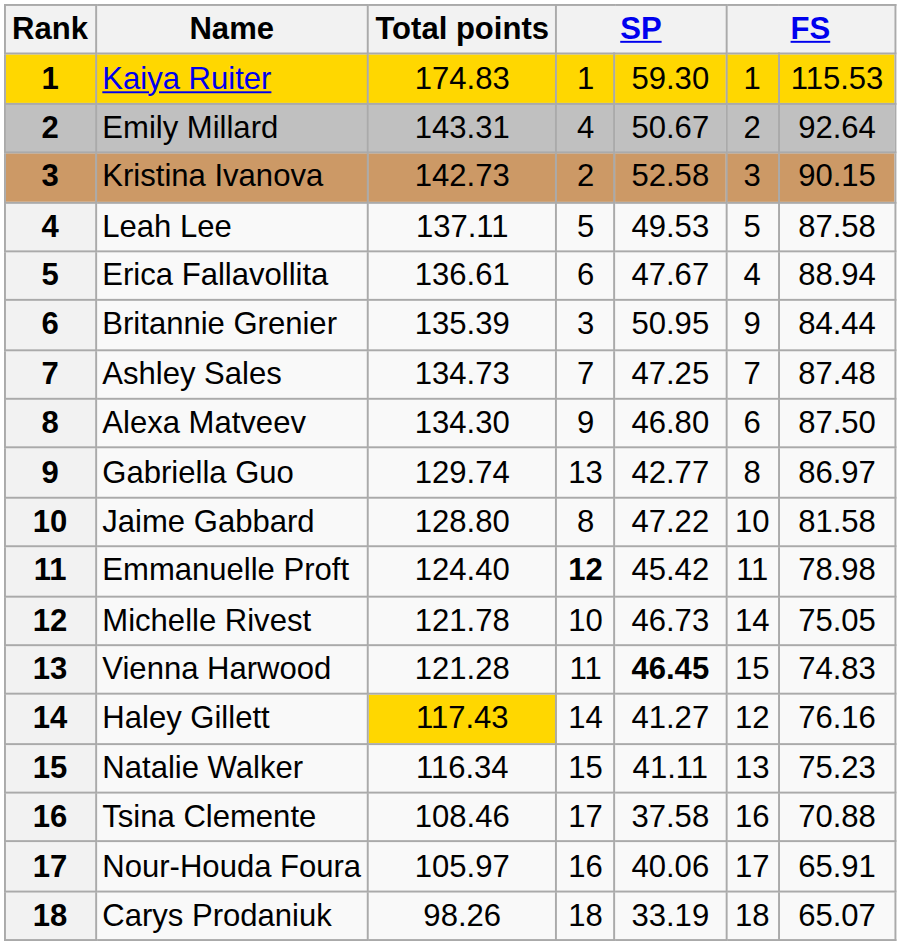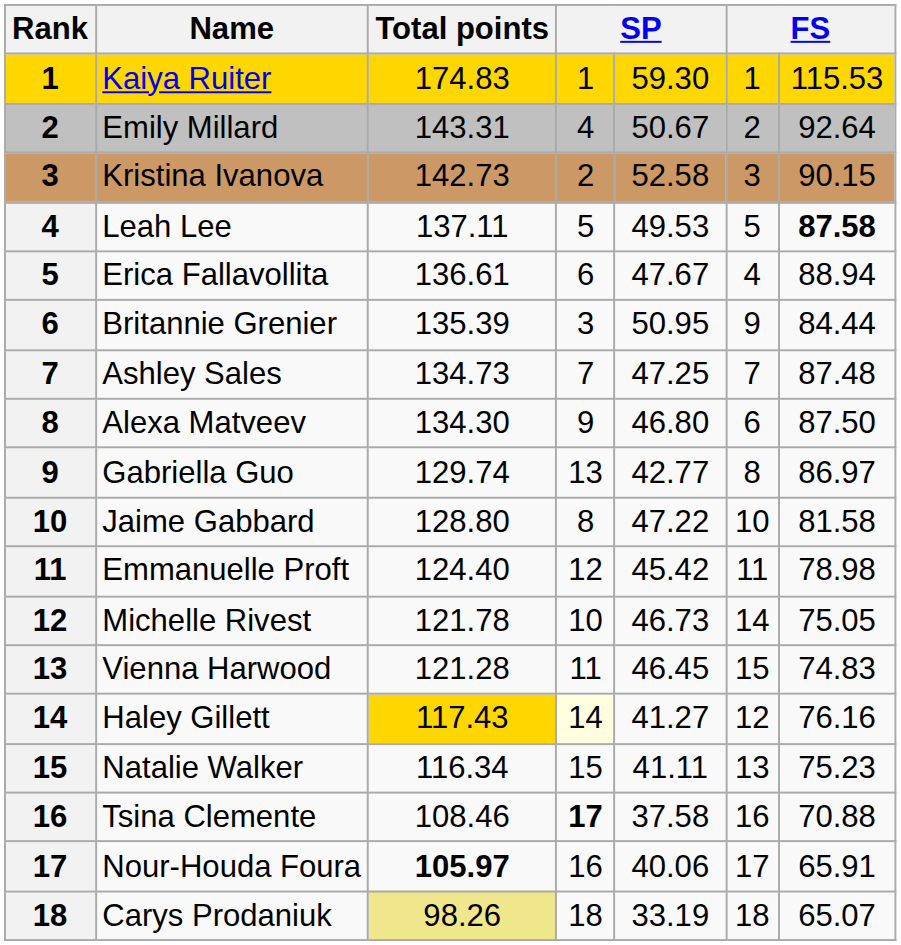Leah Lee | column 7: normal -> bold
Emmanuelle Proft | column 4: bold -> normal
Vienna Harwood | column 5: bold -> normal
Haley Gillett | column 4: no background -> lightyellow background
Tsina Clemente | column 4: normal -> bold
Nour-Houda Foura | Total points: normal -> bold
Carys Prodaniuk | Total points: no background -> khaki background
